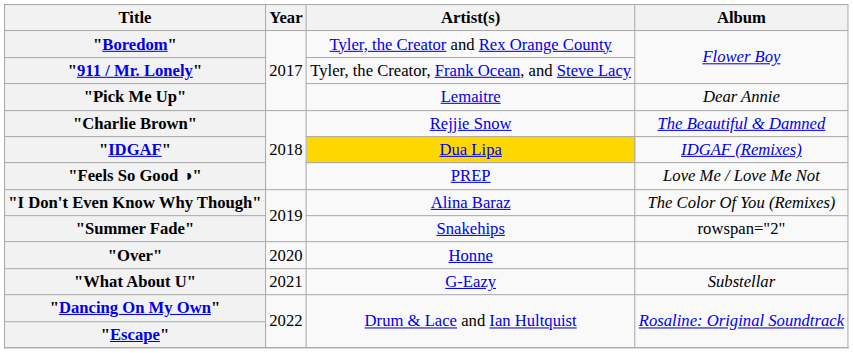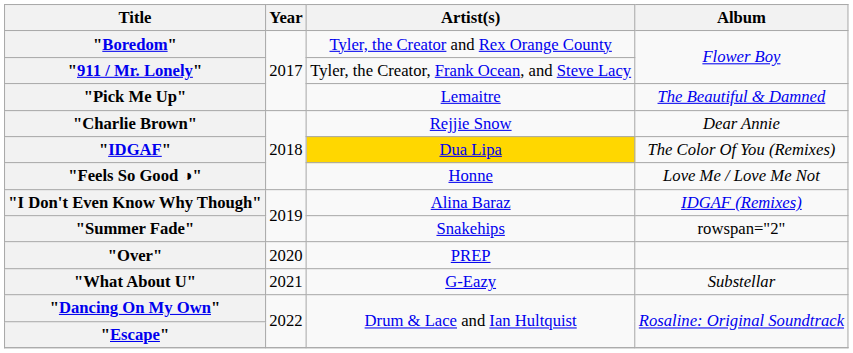"Pick Me Up" | Album: Dear Annie -> The Beautiful & Damned
"Charlie Brown" | Album: The Beautiful & Damned -> Dear Annie
"IDGAF" | Album: IDGAF (Remixes) -> The Color Of You (Remixes)
"Feels So Good ◑" | Artist(s): PREP -> Honne
"I Don't Even Know Why Though" | Album: The Color Of You (Remixes) -> IDGAF (Remixes)
"Over" | Artist(s): Honne -> PREP
